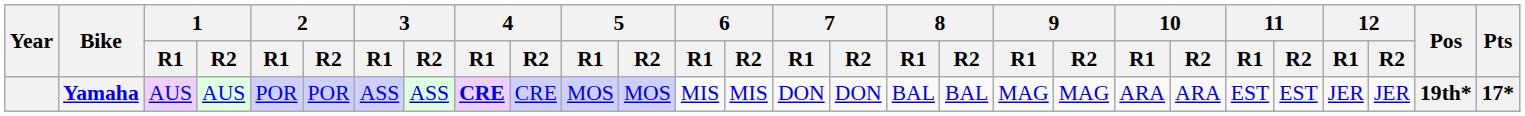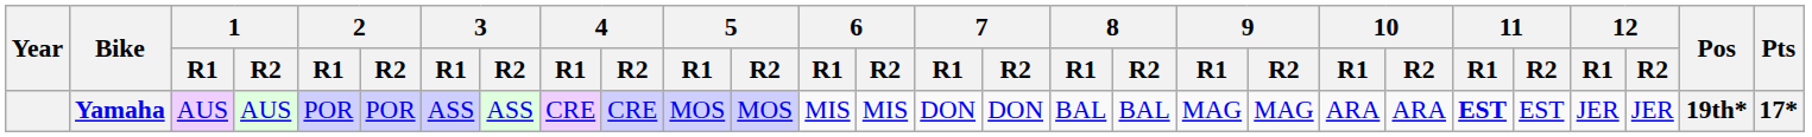Yamaha | 4 / R1: bold -> normal
Yamaha | 11 / R1: normal -> bold
